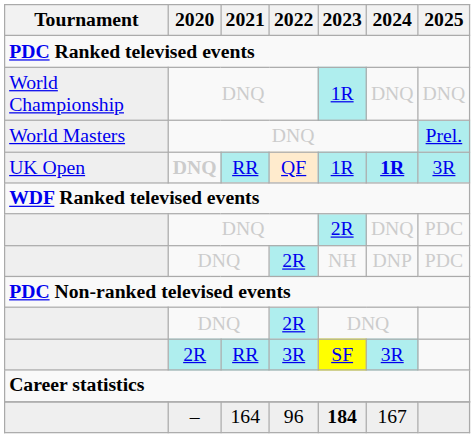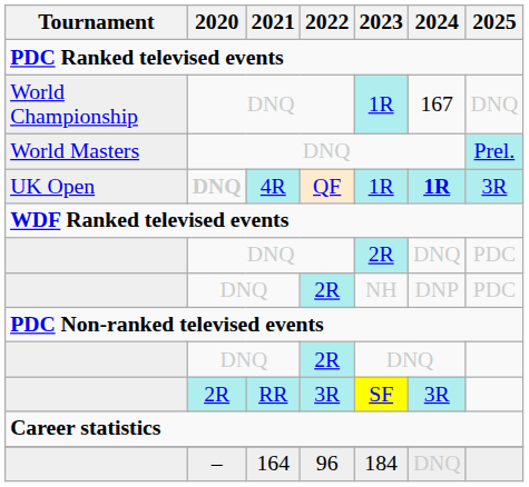World Championship / DNQ | 2024: DNQ -> 167
QF | 2021: RR -> 4R
96 | 2023: bold -> normal
96 | 2024: 167 -> DNQ
